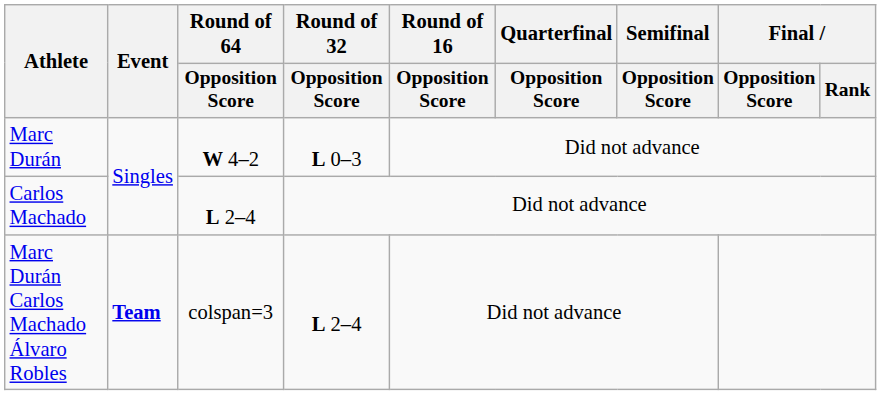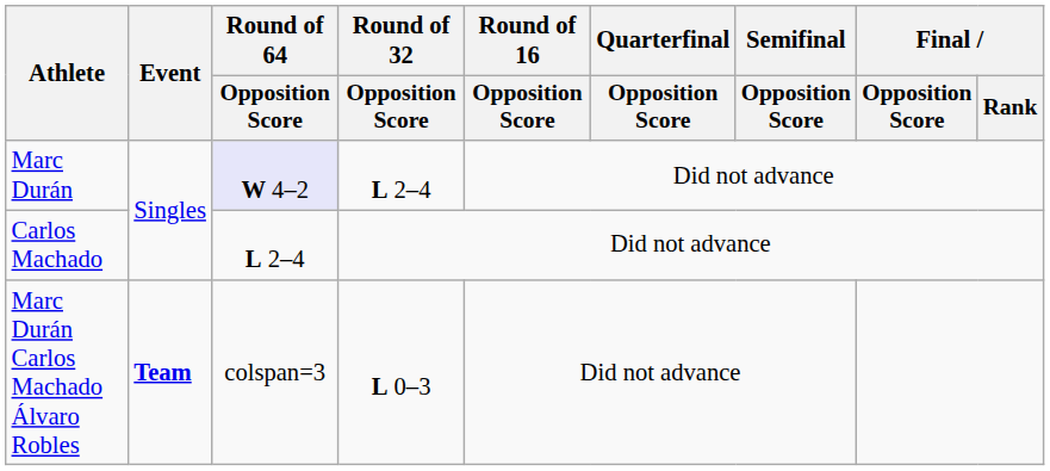Marc Durán | Round of 64 / Opposition Score: no background -> lavender background
Marc Durán | Round of 32 / Opposition Score: L 0–3 -> L 2–4
Marc Durán Carlos Machado Álvaro Robles | Round of 32 / Opposition Score: L 2–4 -> L 0–3
